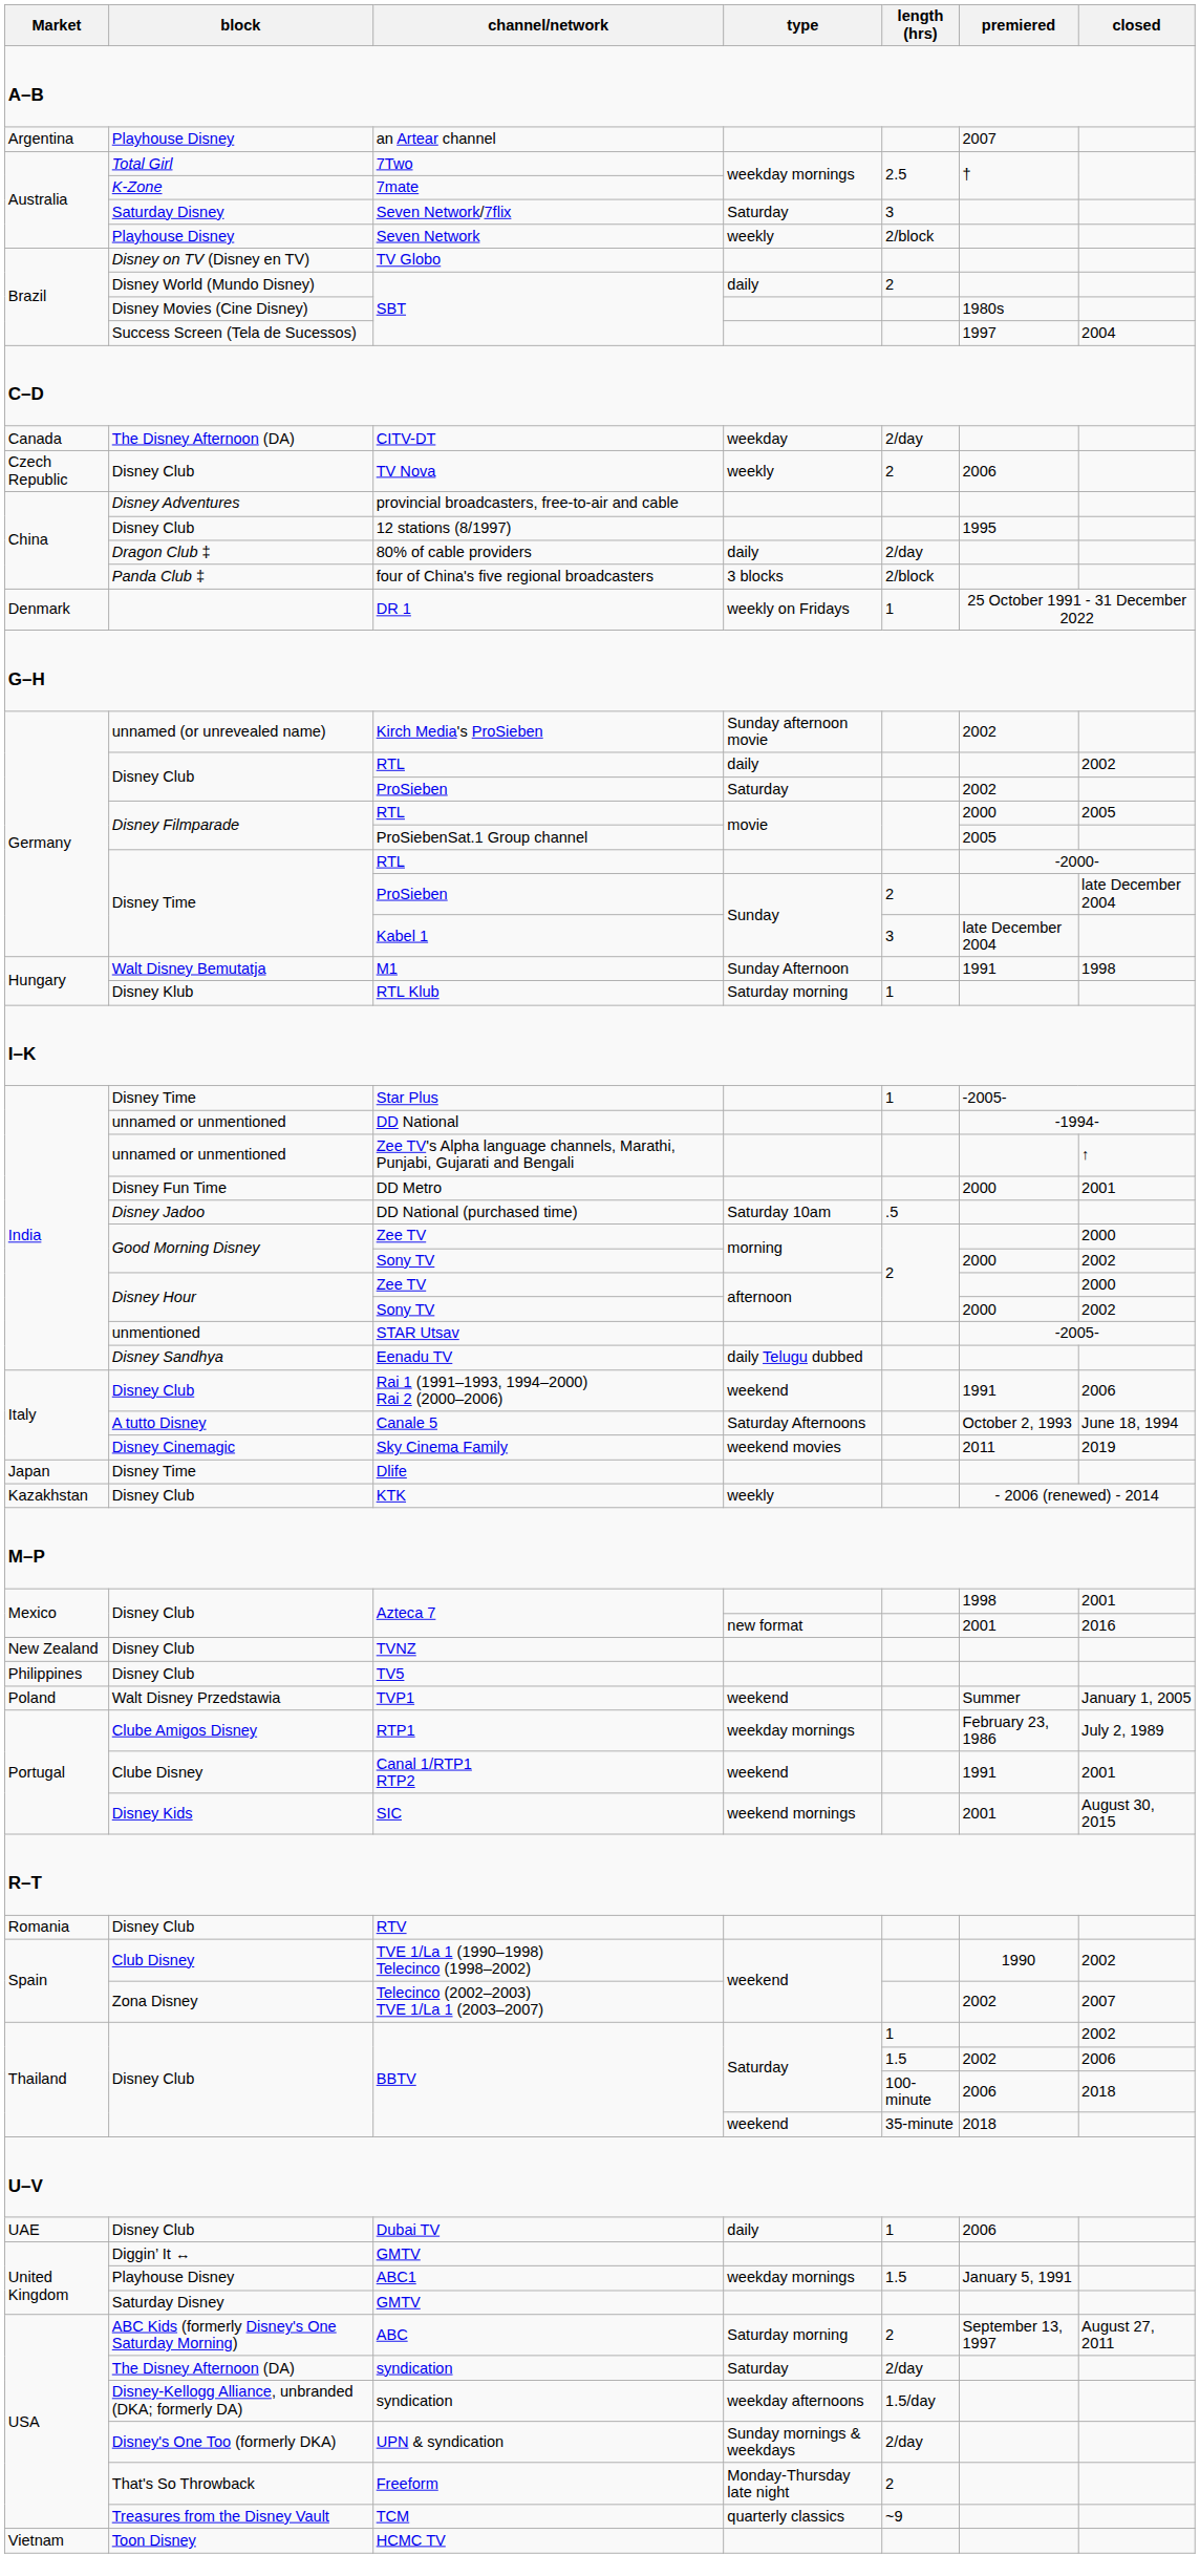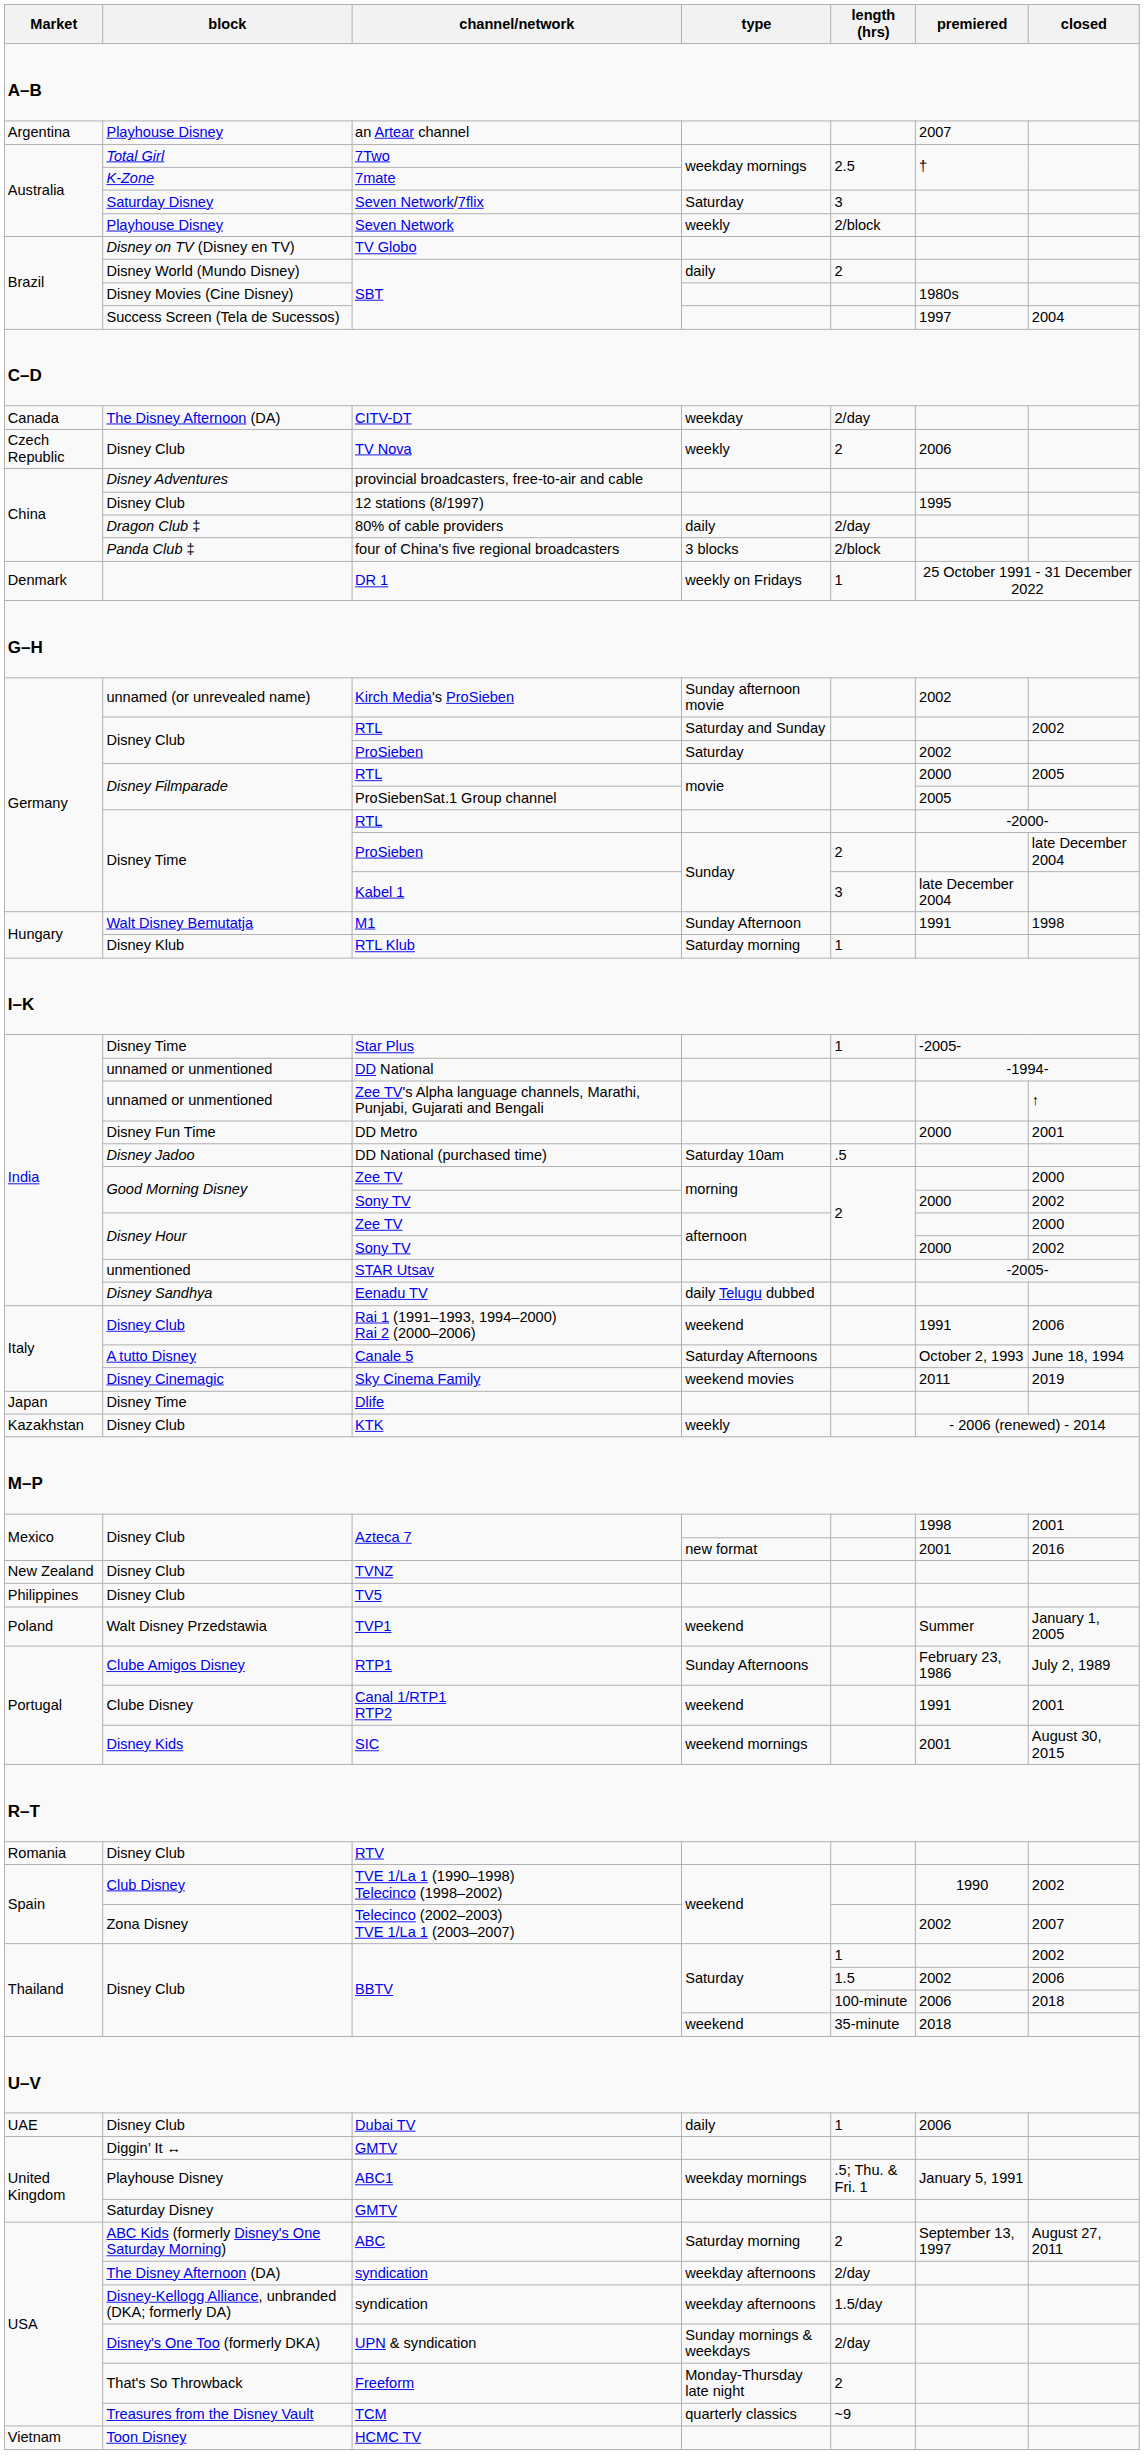Disney Club / RTL | type: daily -> Saturday and Sunday
RTP1 | type: weekday mornings -> Sunday Afternoons
ABC1 | length (hrs): 1.5 -> .5; Thu. & Fri. 1
The Disney Afternoon (DA) / syndication | type: Saturday -> weekday afternoons
